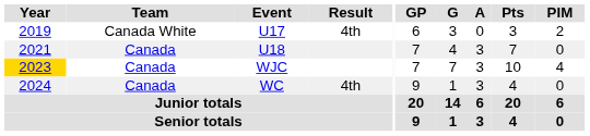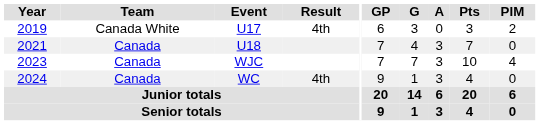WJC | Year: gold background -> no background
